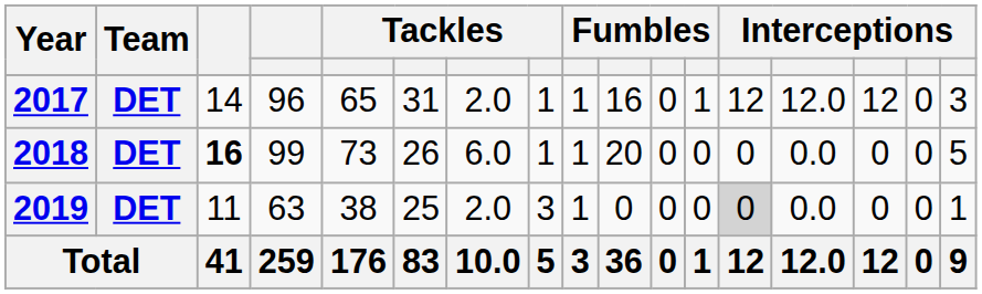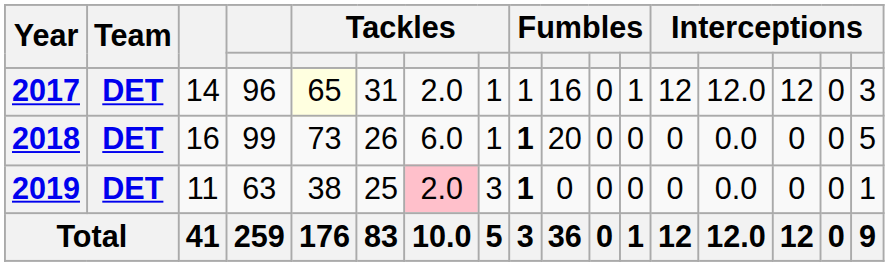2017 | column 5: no background -> lightyellow background
2018 | column 3: bold -> normal
2018 | column 9: normal -> bold
2019 | column 7: no background -> pink background
2019 | column 9: normal -> bold
2019 | column 13: lightgrey background -> no background
